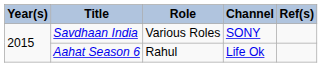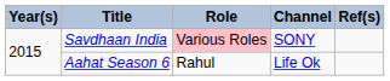Savdhaan India | Role: no background -> pink background
